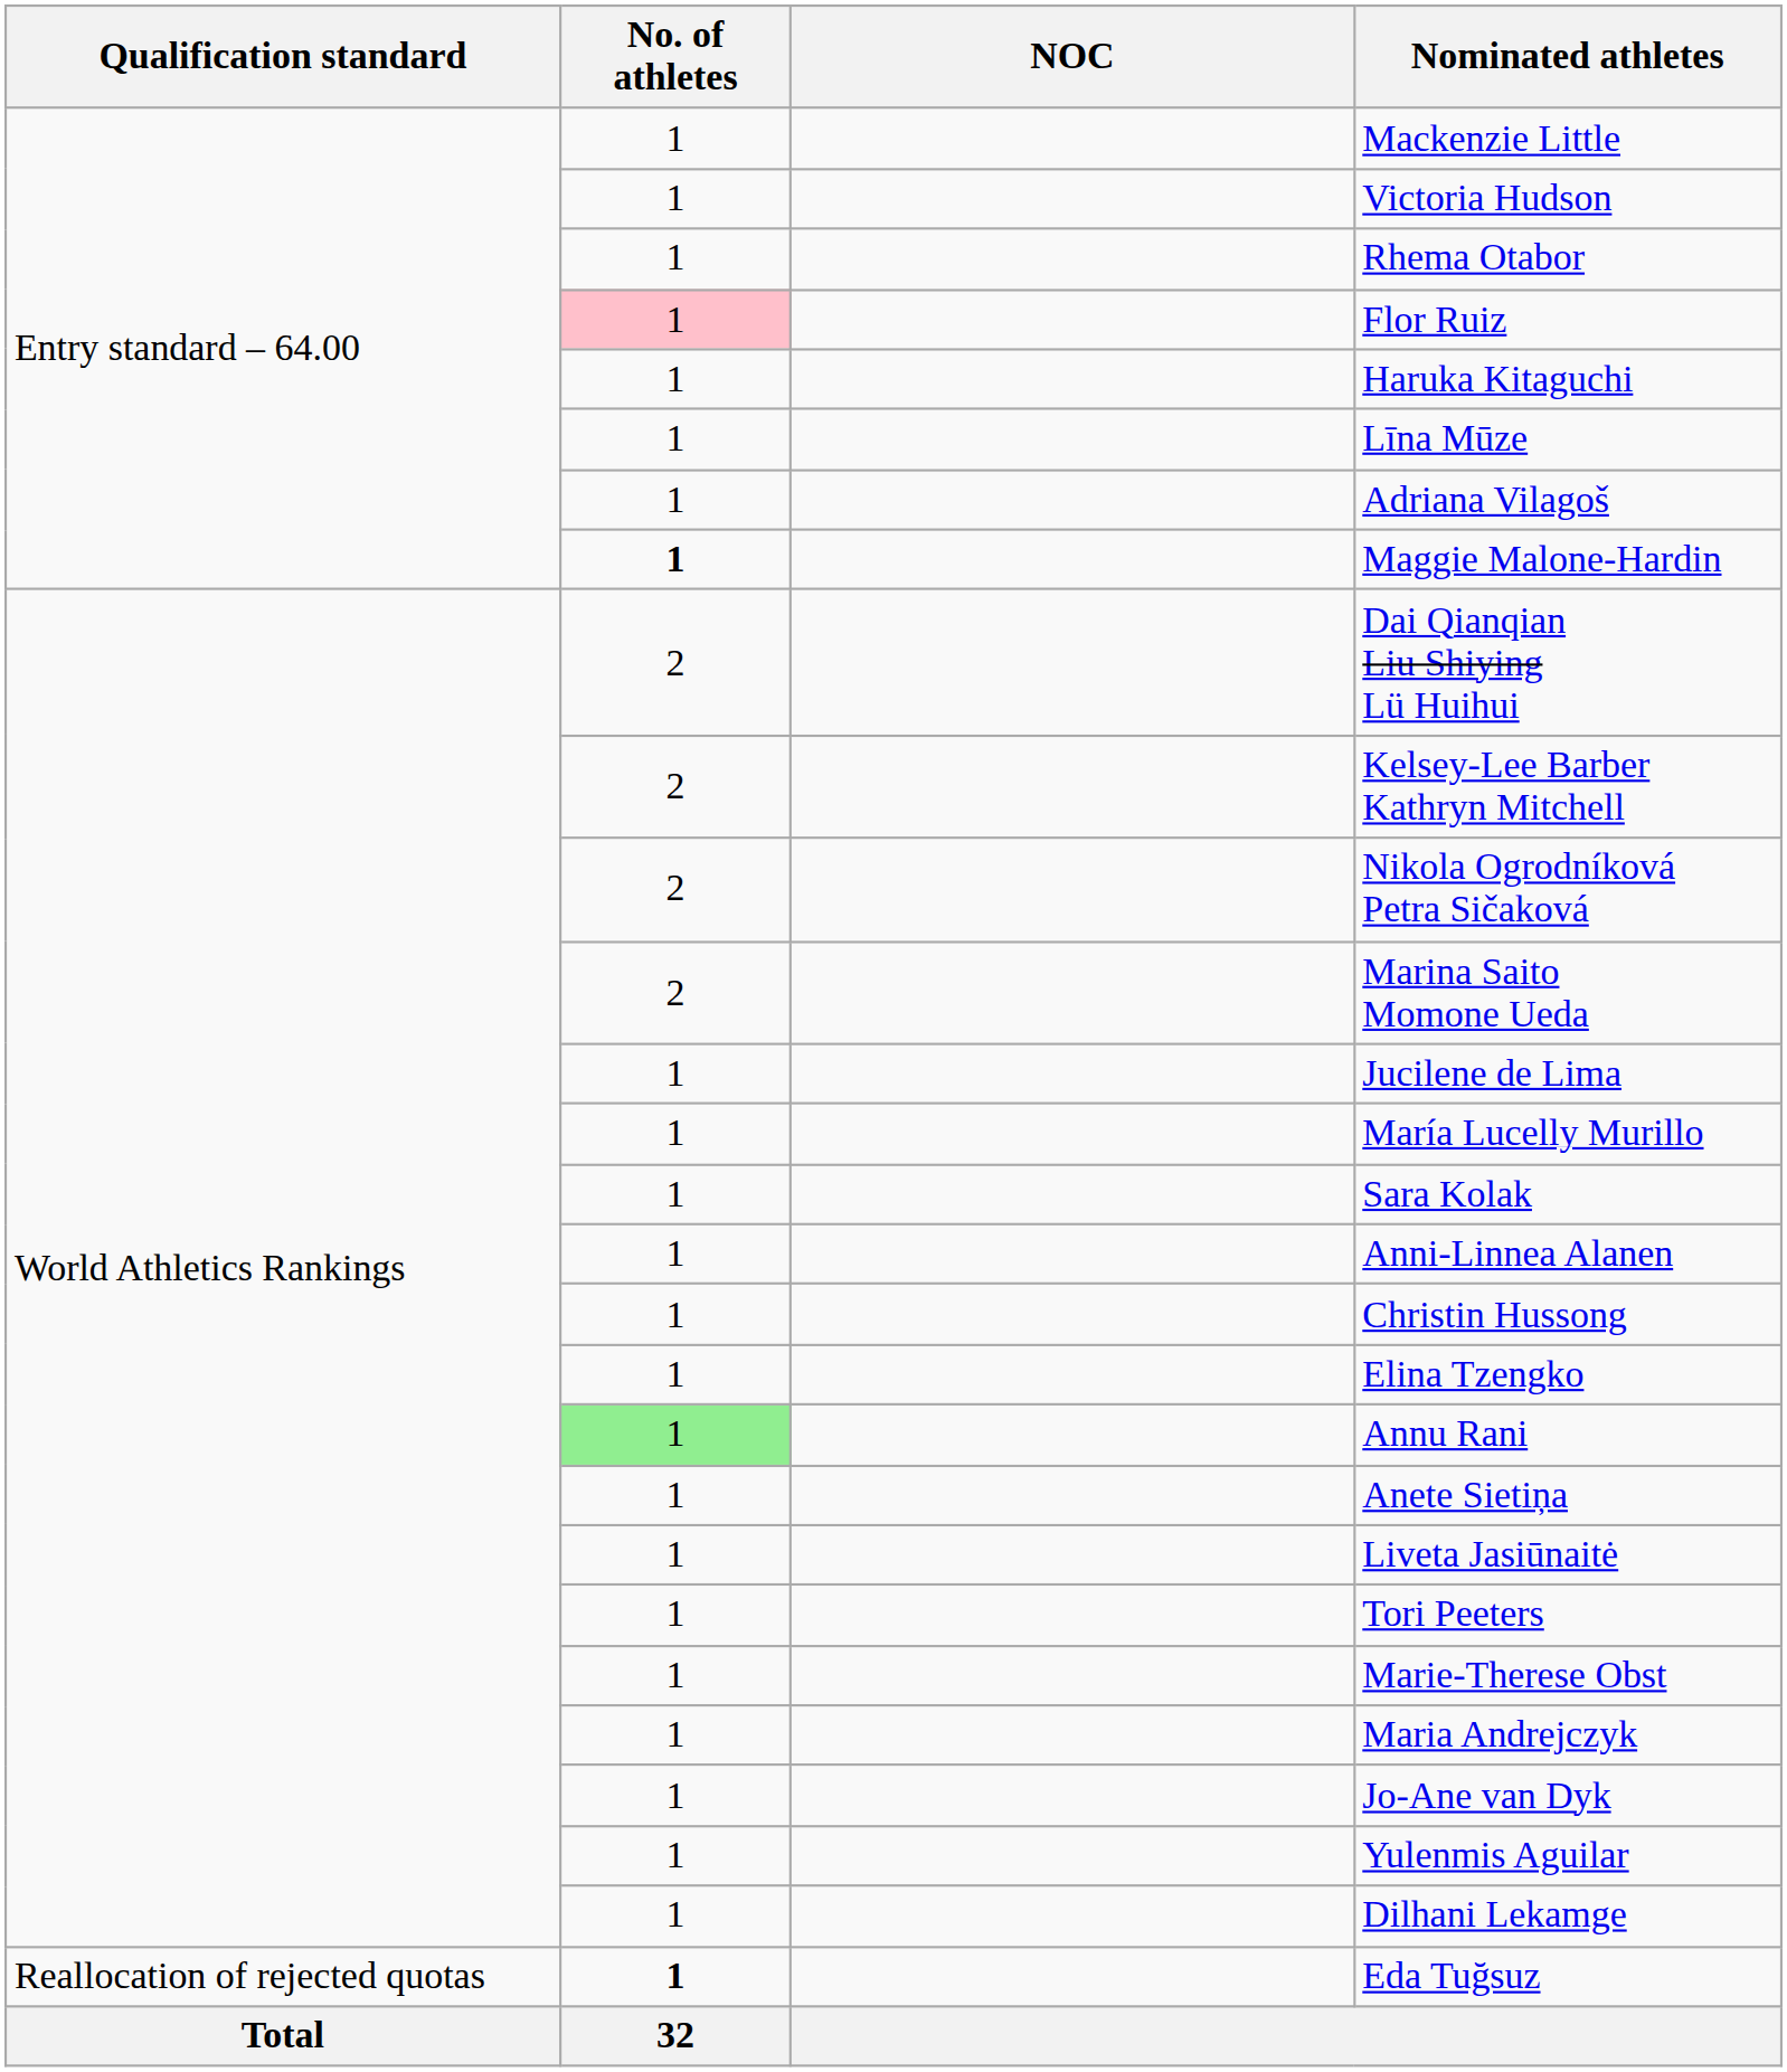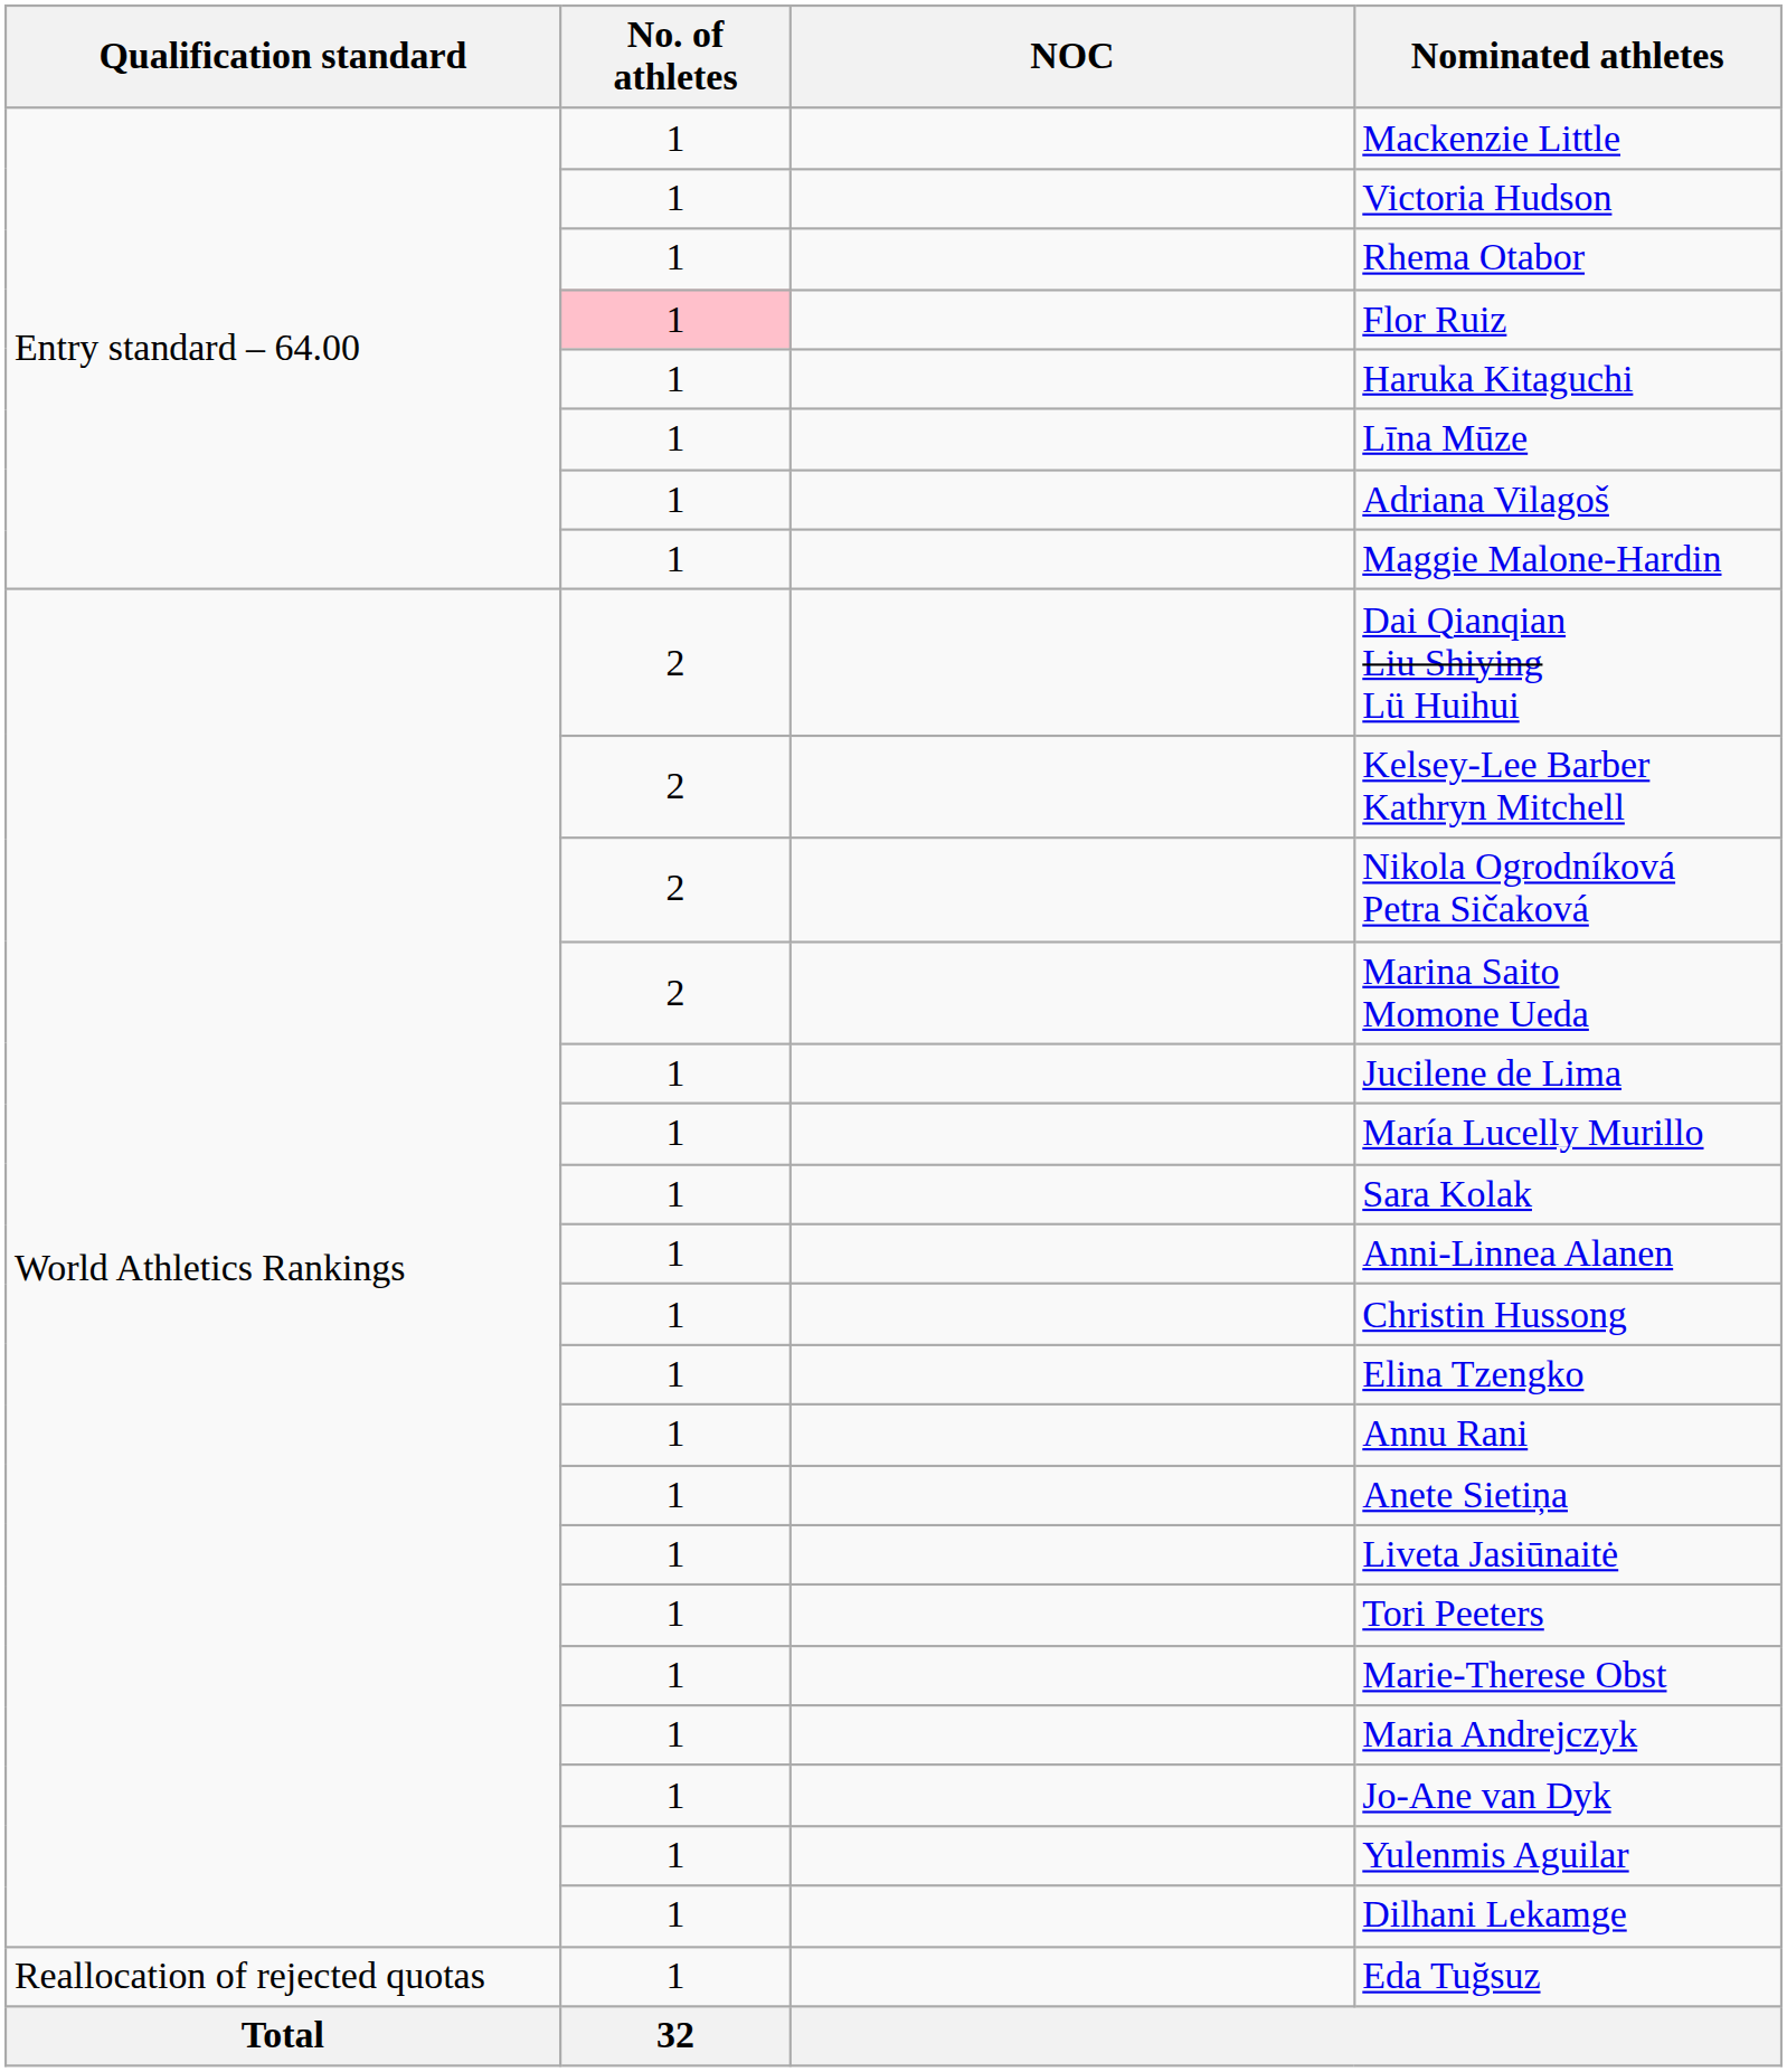Maggie Malone-Hardin | No. of athletes: bold -> normal
Annu Rani | No. of athletes: lightgreen background -> no background
Eda Tuğsuz | No. of athletes: bold -> normal
